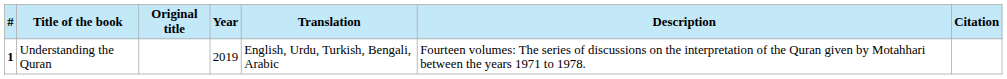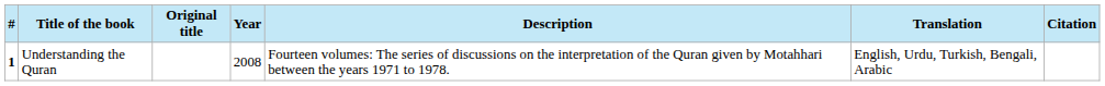columns swapped: Translation <-> Description
Understanding the Quran | Year: 2019 -> 2008
